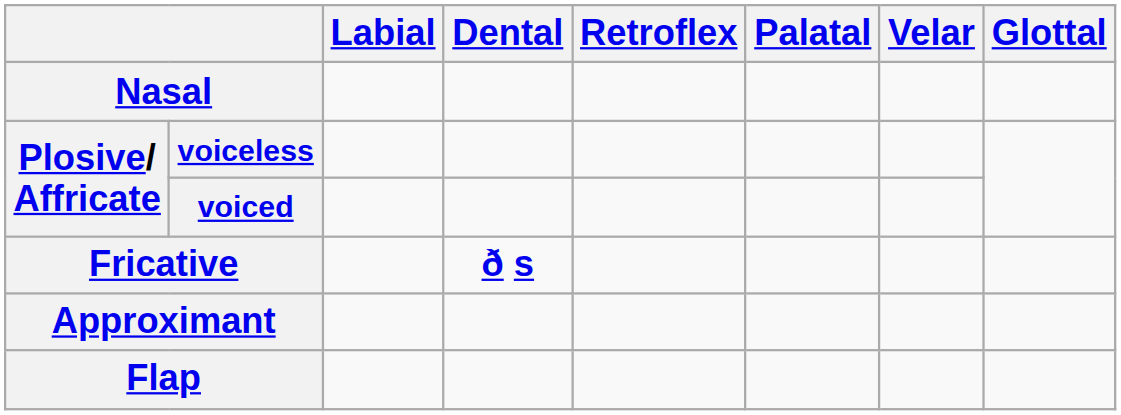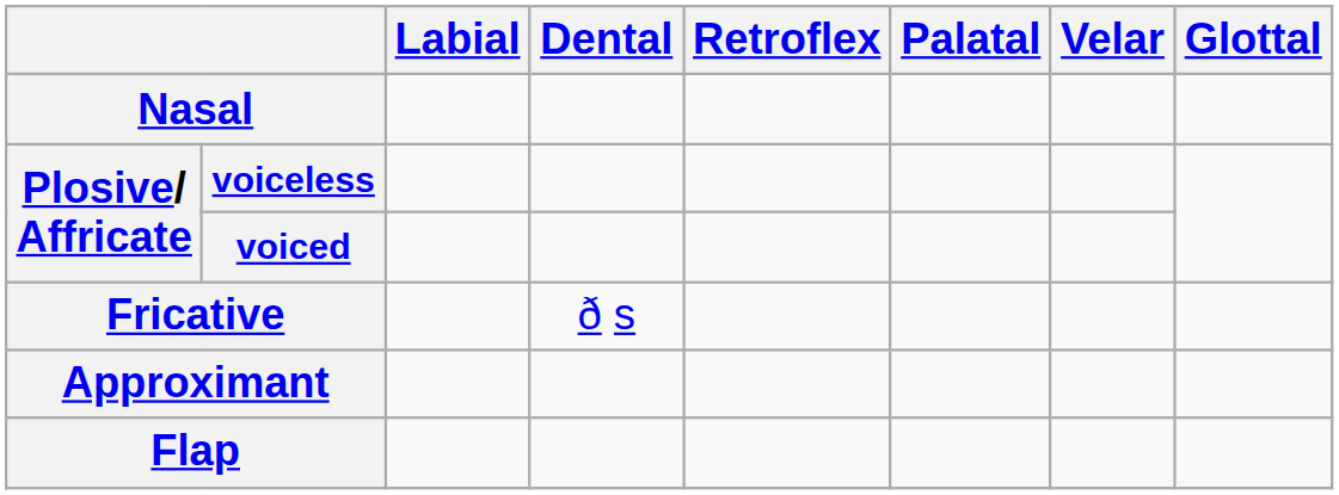Fricative | Dental: bold -> normal
